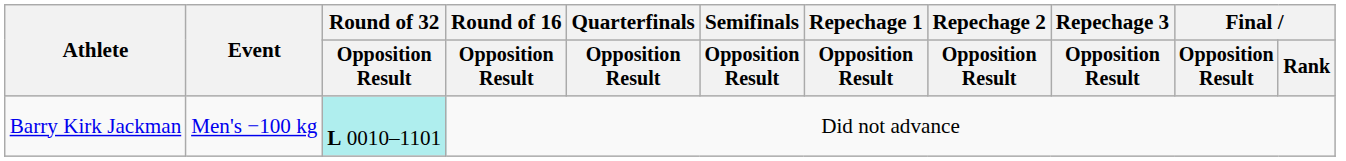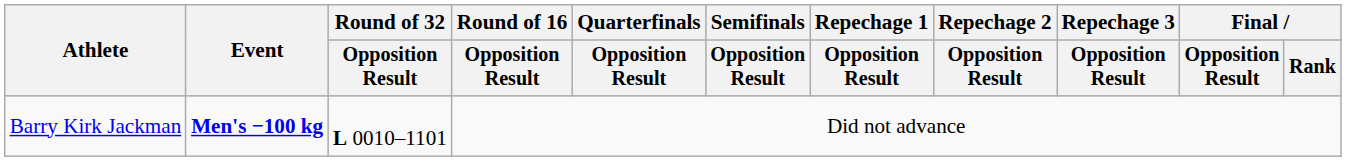Barry Kirk Jackman | Event: normal -> bold
Barry Kirk Jackman | Round of 32 / Opposition Result: paleturquoise background -> no background
